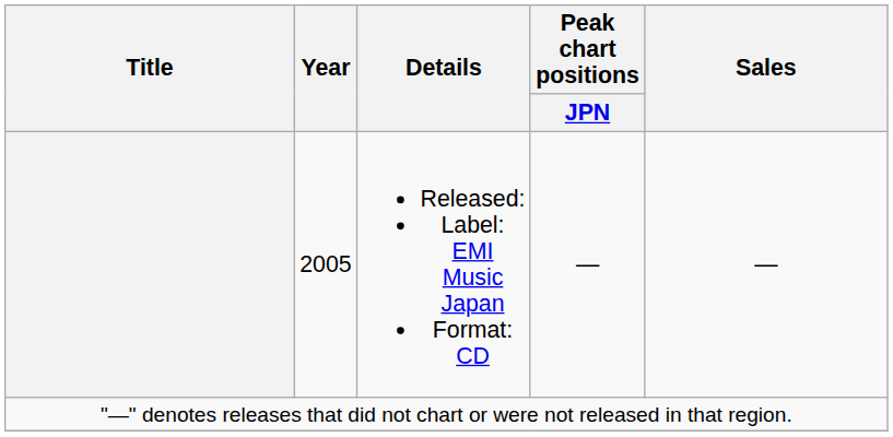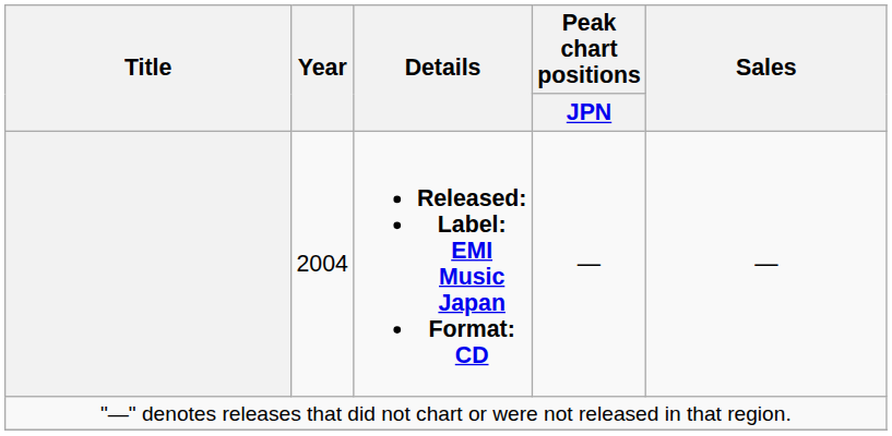row 3 | Year: 2005 -> 2004
row 3 | Details: normal -> bold
